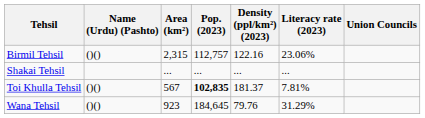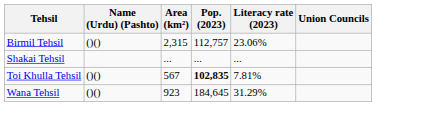- column: Density (ppl/km²) (2023) | 122.16 | ... | 181.37 | 79.76
